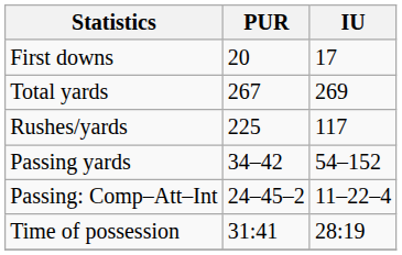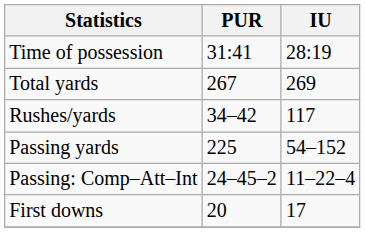rows swapped: First downs <-> Time of possession
Rushes/yards | PUR: 225 -> 34–42
Passing yards | PUR: 34–42 -> 225
